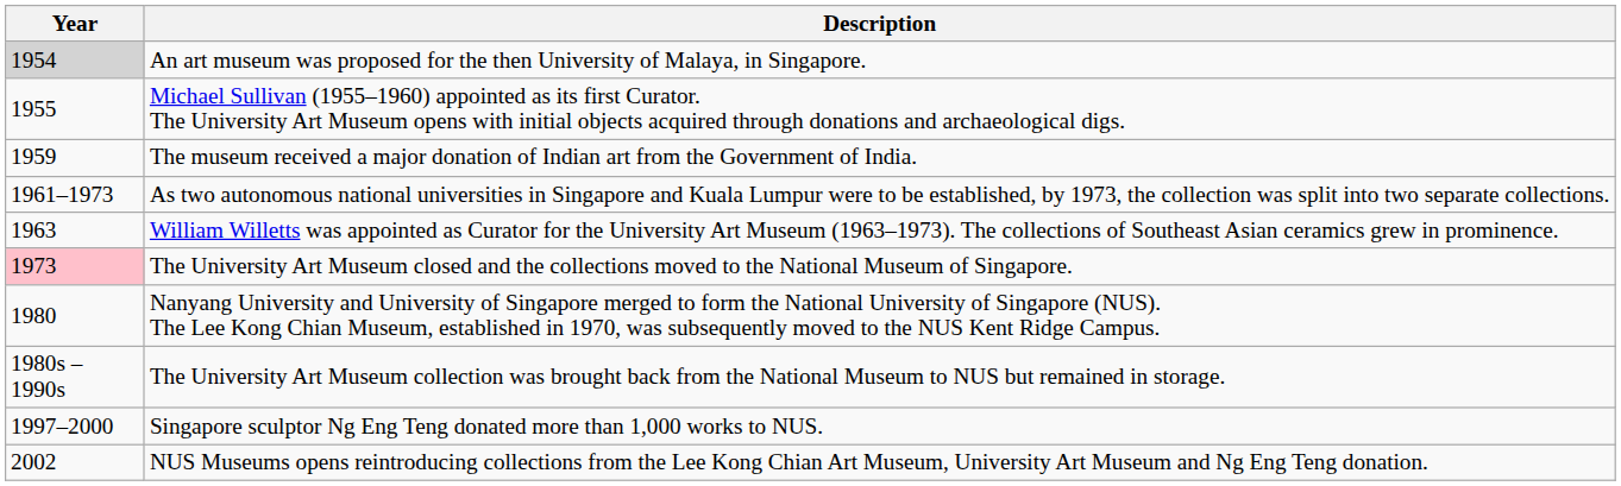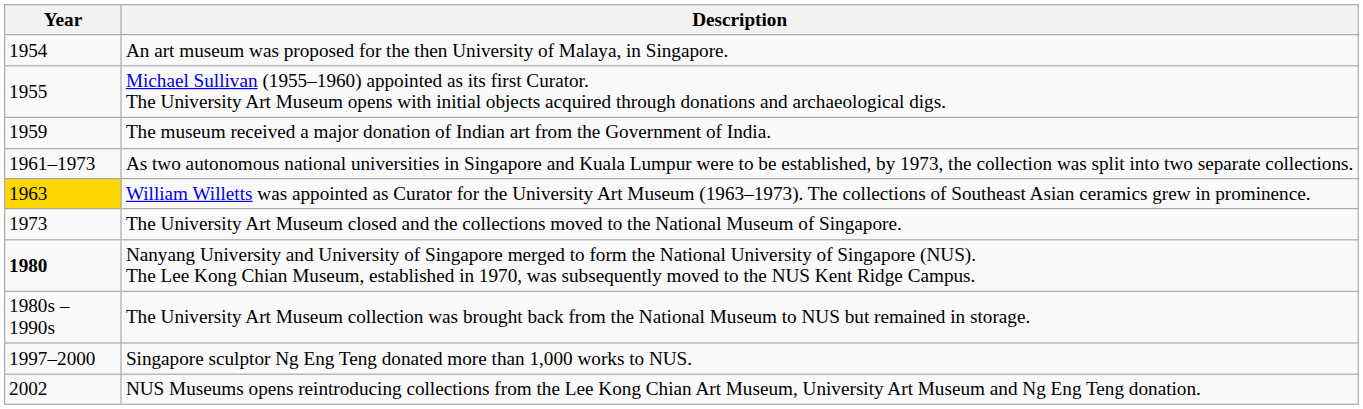row 2 | Year: lightgrey background -> no background
row 6 | Year: no background -> gold background
row 7 | Year: pink background -> no background
row 8 | Year: normal -> bold
